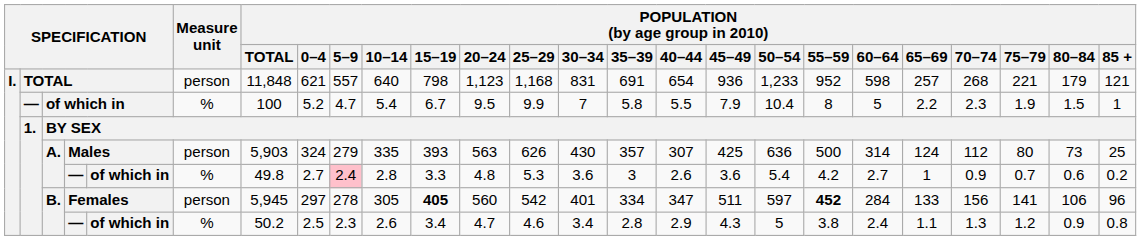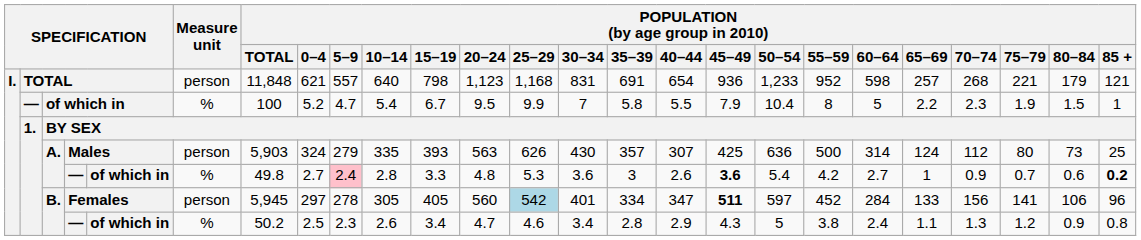A. / — | POPULATION (by age group in 2010) / 45–49: normal -> bold
A. / — | POPULATION (by age group in 2010) / 85 +: normal -> bold
Females | POPULATION (by age group in 2010) / 15–19: bold -> normal
Females | POPULATION (by age group in 2010) / 25–29: no background -> lightblue background
Females | POPULATION (by age group in 2010) / 45–49: normal -> bold
Females | POPULATION (by age group in 2010) / 55–59: bold -> normal
